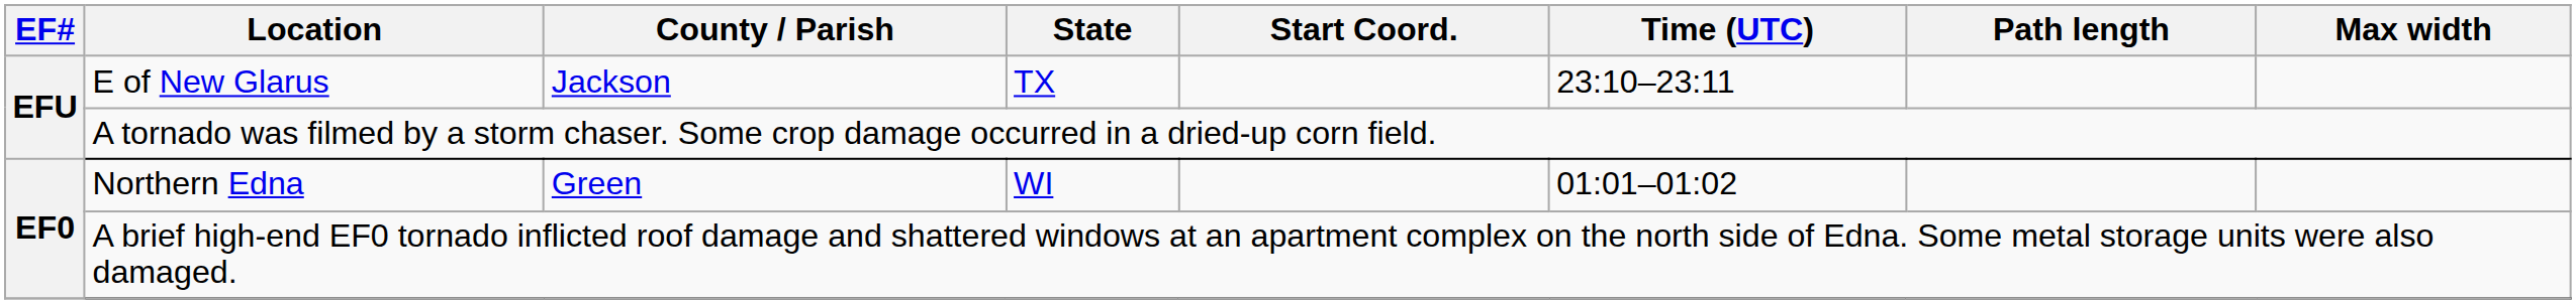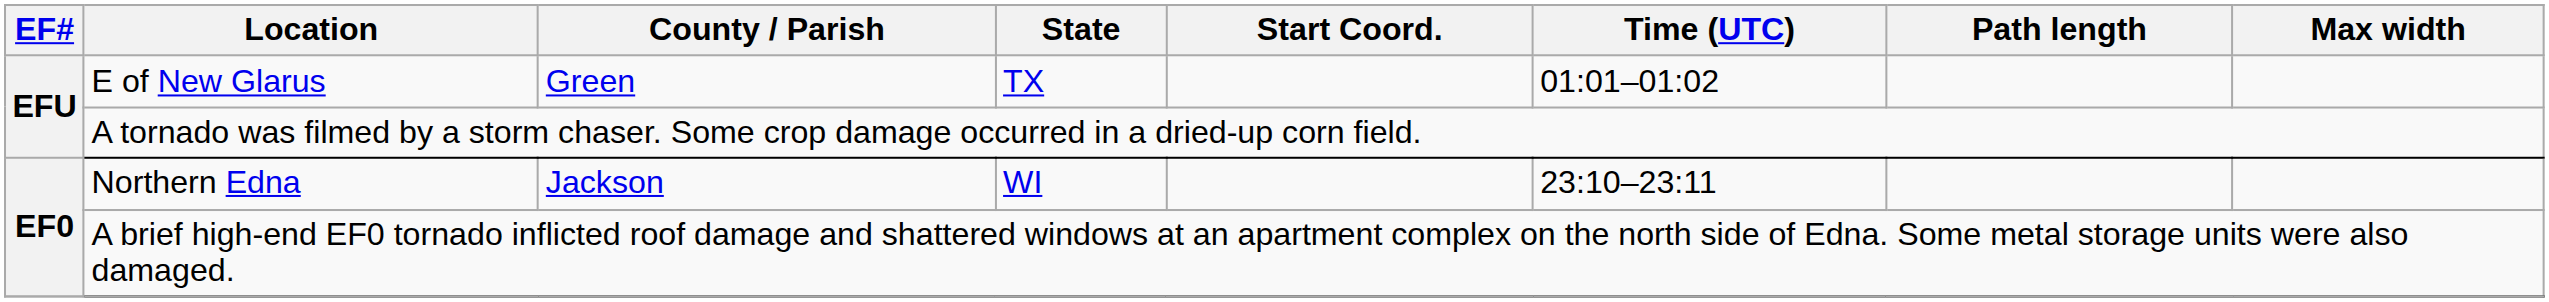E of New Glarus | County / Parish: Jackson -> Green
E of New Glarus | Time (UTC): 23:10–23:11 -> 01:01–01:02
Northern Edna | County / Parish: Green -> Jackson
Northern Edna | Time (UTC): 01:01–01:02 -> 23:10–23:11
